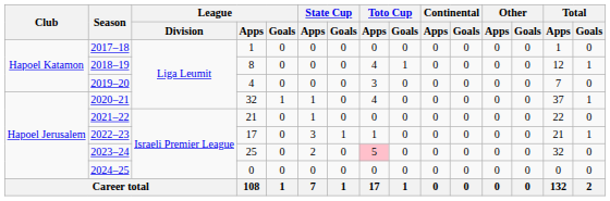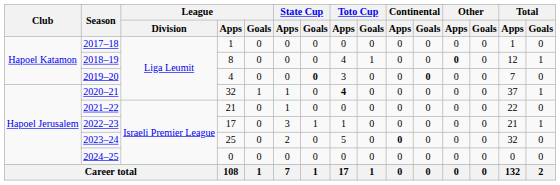2018–19 | Other / Apps: normal -> bold
2019–20 | State Cup / Goals: normal -> bold
2019–20 | Continental / Goals: normal -> bold
2020–21 | Toto Cup / Apps: normal -> bold
2023–24 | Toto Cup / Apps: pink background -> no background
2023–24 | Continental / Apps: normal -> bold
